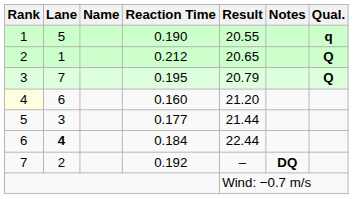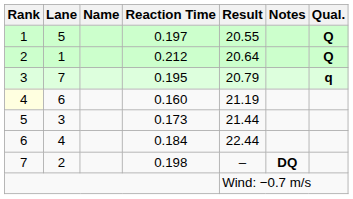row 2 | Reaction Time: 0.190 -> 0.197
row 2 | Qual.: q -> Q
row 3 | Result: 20.65 -> 20.64
row 4 | Qual.: Q -> q
row 5 | Result: 21.20 -> 21.19
row 6 | Reaction Time: 0.177 -> 0.173
row 7 | Lane: bold -> normal
row 8 | Reaction Time: 0.192 -> 0.198
